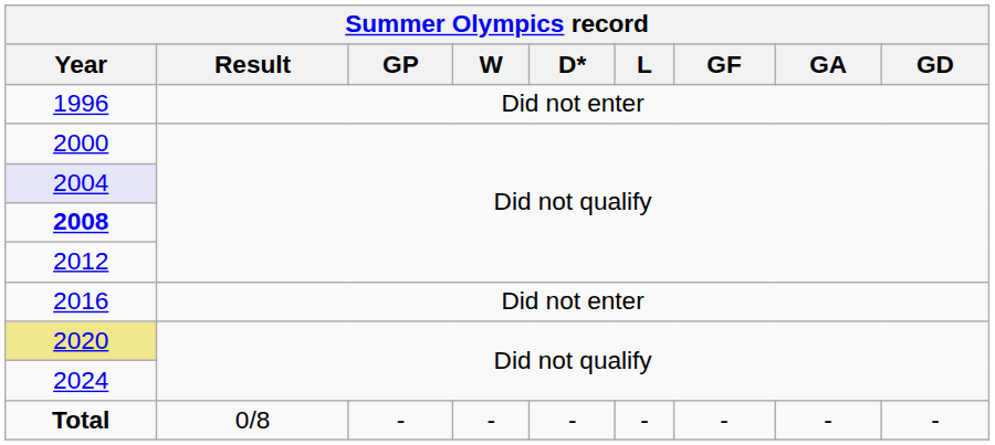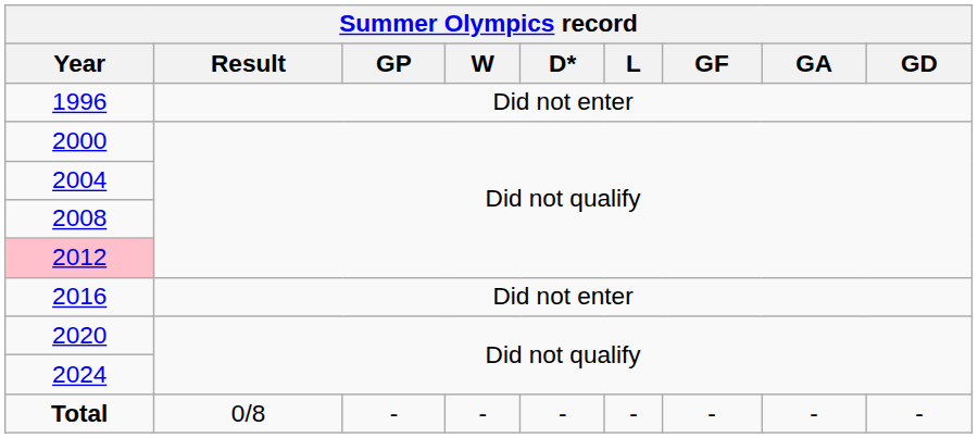2004 | Year: lavender background -> no background
2008 | Year: bold -> normal
2012 | Year: no background -> pink background
2020 | Year: khaki background -> no background
